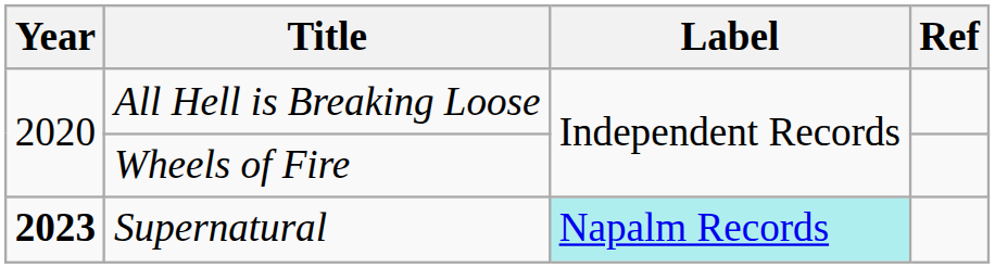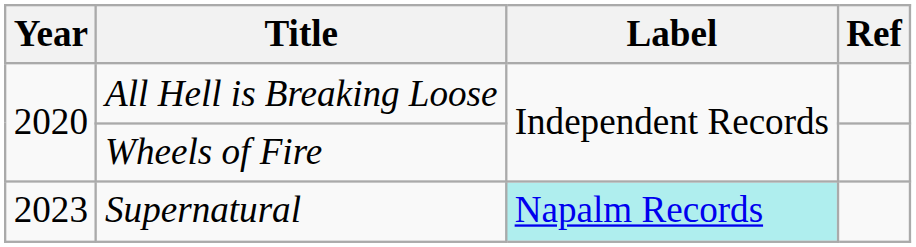Supernatural | Year: bold -> normal
